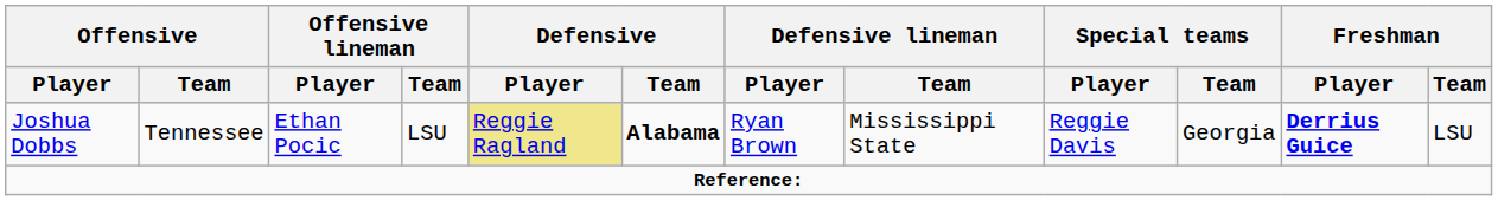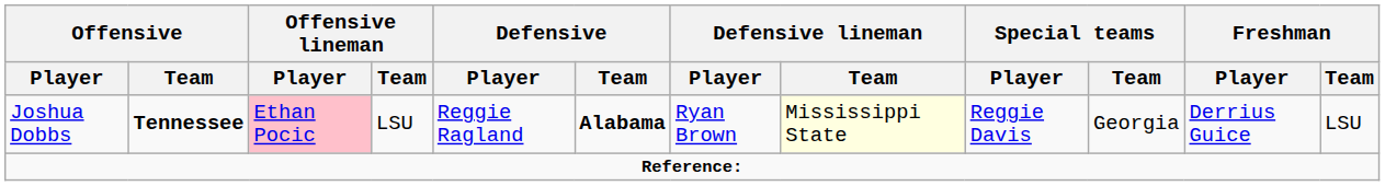Joshua Dobbs | Offensive / Team: normal -> bold
Joshua Dobbs | Offensive lineman / Player: no background -> pink background
Joshua Dobbs | Defensive / Player: khaki background -> no background
Joshua Dobbs | Defensive lineman / Team: no background -> lightyellow background
Joshua Dobbs | Freshman / Player: bold -> normal
